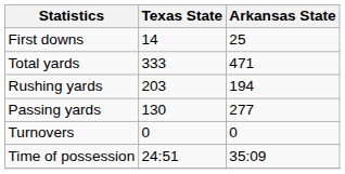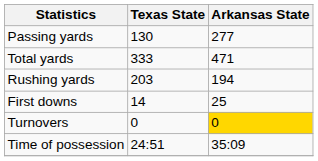rows swapped: First downs <-> Passing yards
Turnovers | Arkansas State: no background -> gold background
